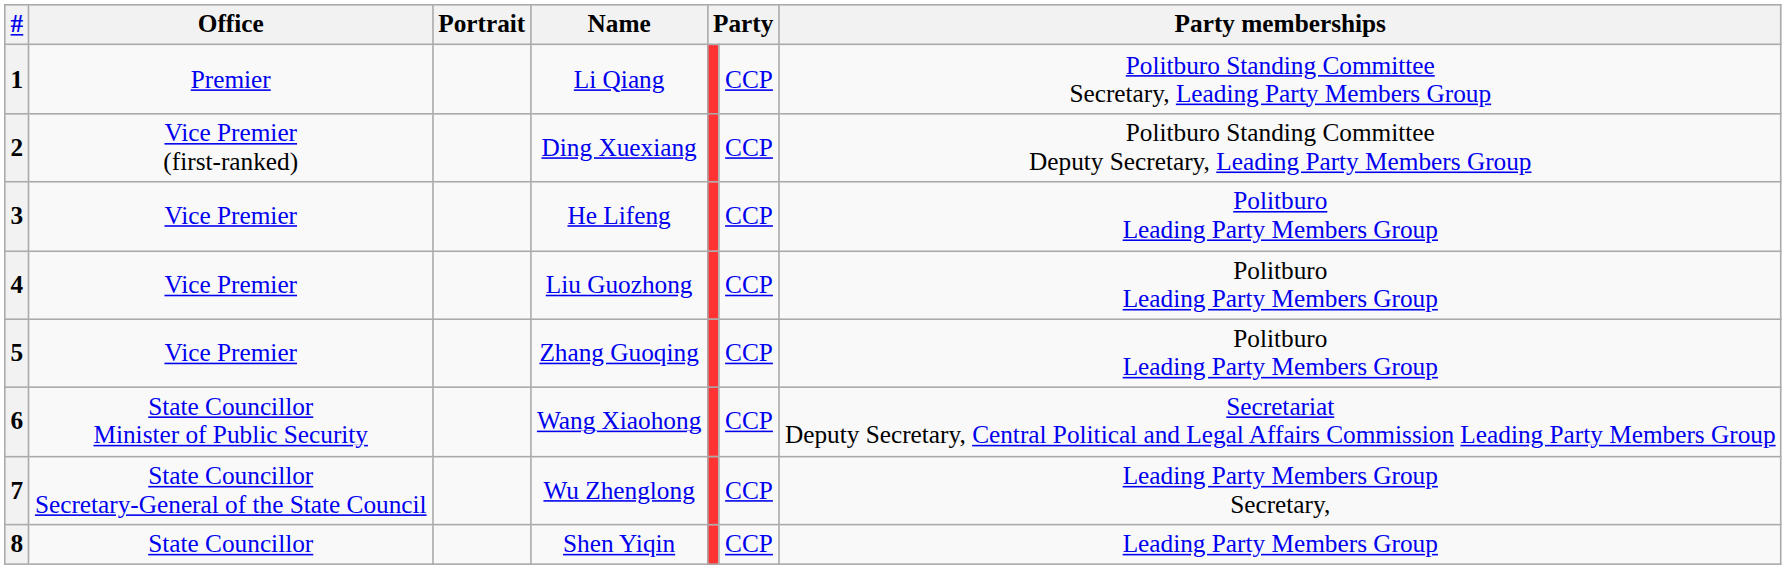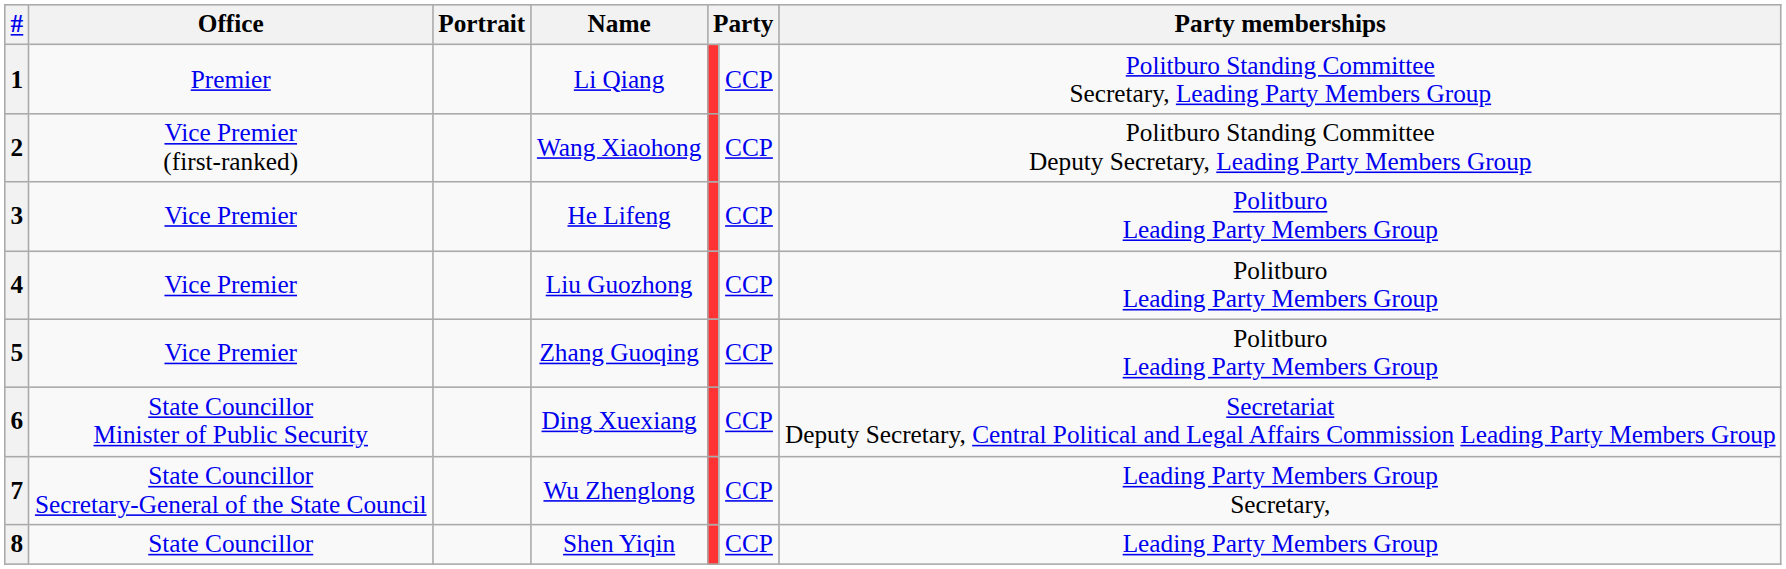2 | Name: Ding Xuexiang -> Wang Xiaohong
6 | Name: Wang Xiaohong -> Ding Xuexiang
